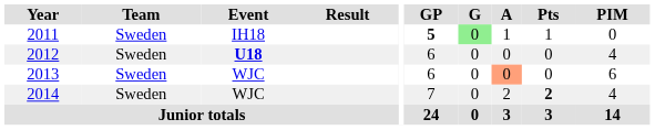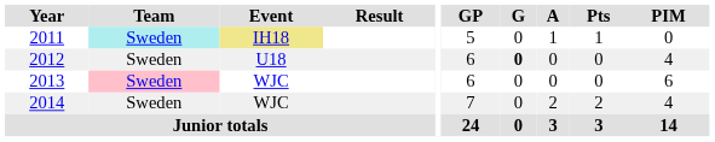2011 | Team: no background -> paleturquoise background
2011 | Event: no background -> khaki background
2011 | GP: bold -> normal
2011 | G: lightgreen background -> no background
2012 | Event: bold -> normal
2012 | G: normal -> bold
2013 | Team: no background -> pink background
2013 | A: lightsalmon background -> no background
2014 | Pts: bold -> normal
